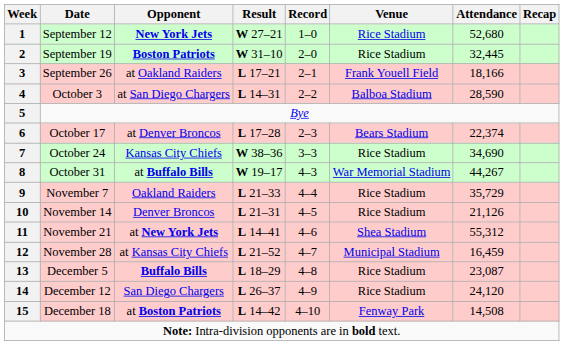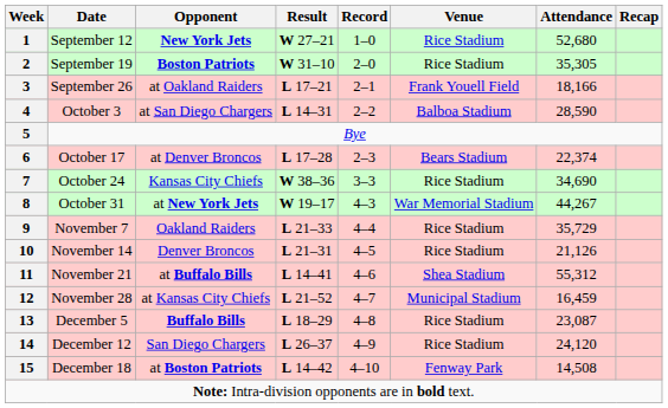2 | Attendance: 32,445 -> 35,305
8 | Opponent: at Buffalo Bills -> at New York Jets
11 | Opponent: at New York Jets -> at Buffalo Bills
